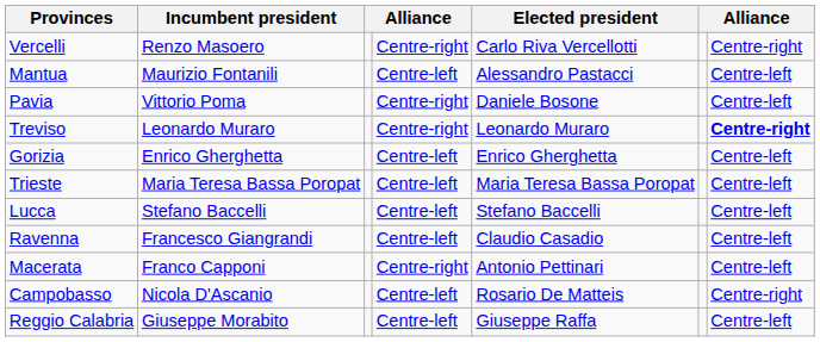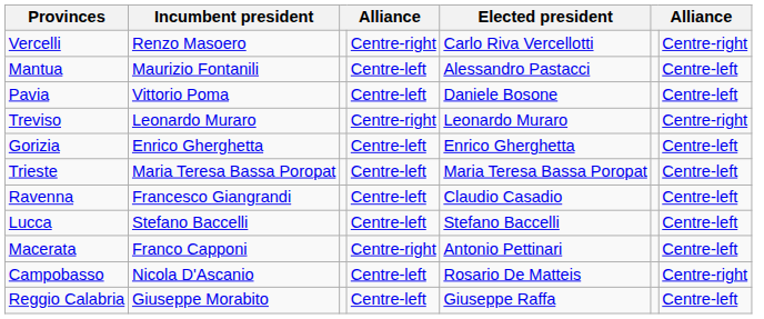Pavia | column 4: Centre-right -> Centre-left
Treviso | column 7: bold -> normal
rows swapped: Ravenna <-> Lucca
